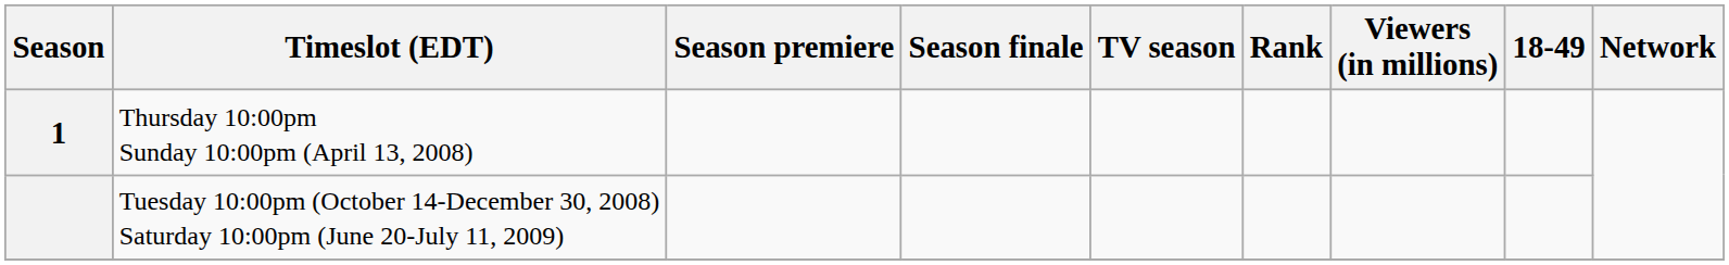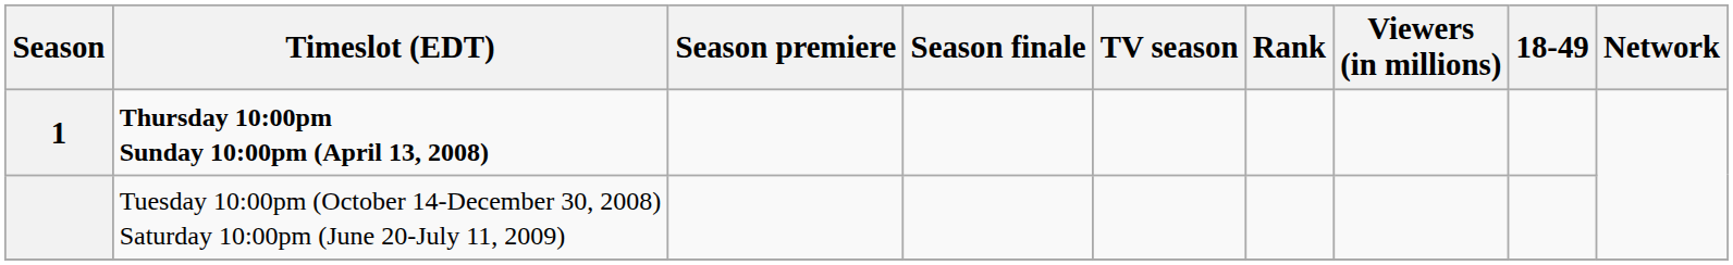1 | Timeslot (EDT): normal -> bold
